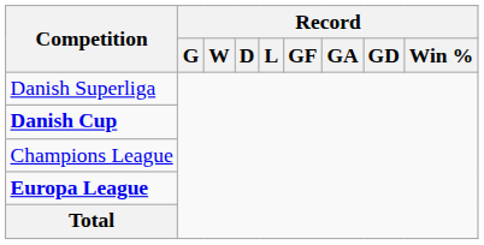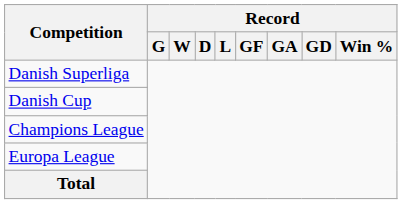Danish Cup | Competition: bold -> normal
Europa League | Competition: bold -> normal
